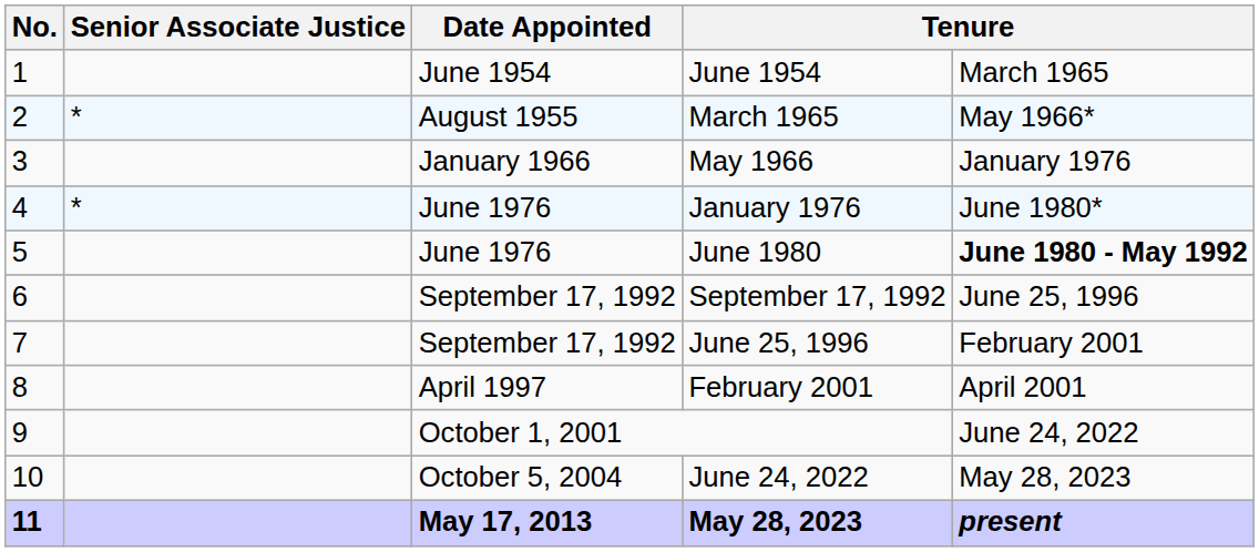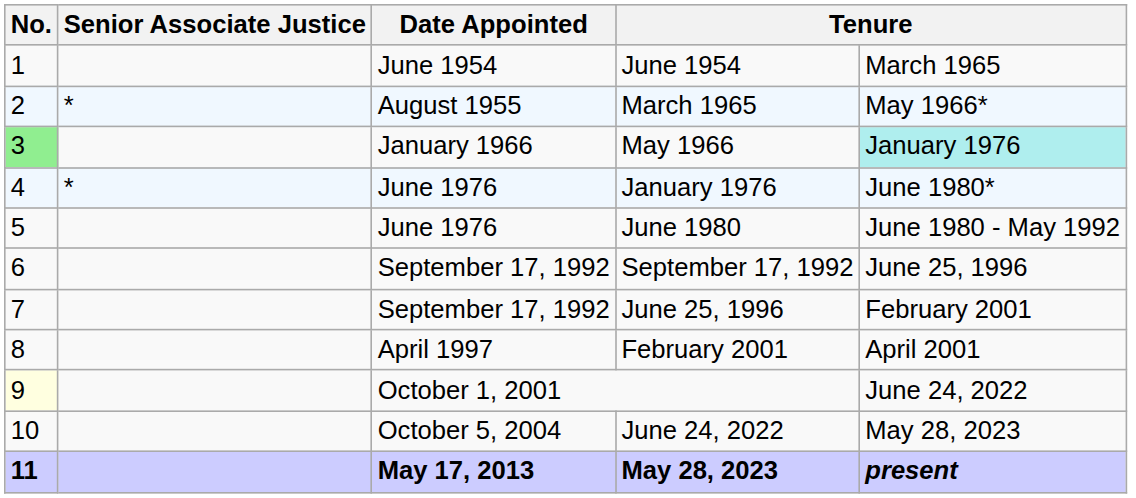May 1966 | No.: no background -> lightgreen background
May 1966 | column 5: no background -> paleturquoise background
June 1980 | column 5: bold -> normal
October 1, 2001 | No.: no background -> lightyellow background
